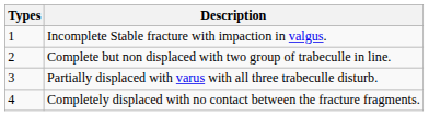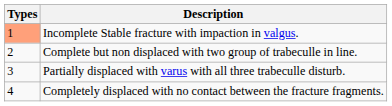Incomplete Stable fracture with impaction in valgus. | Types: no background -> lightsalmon background
